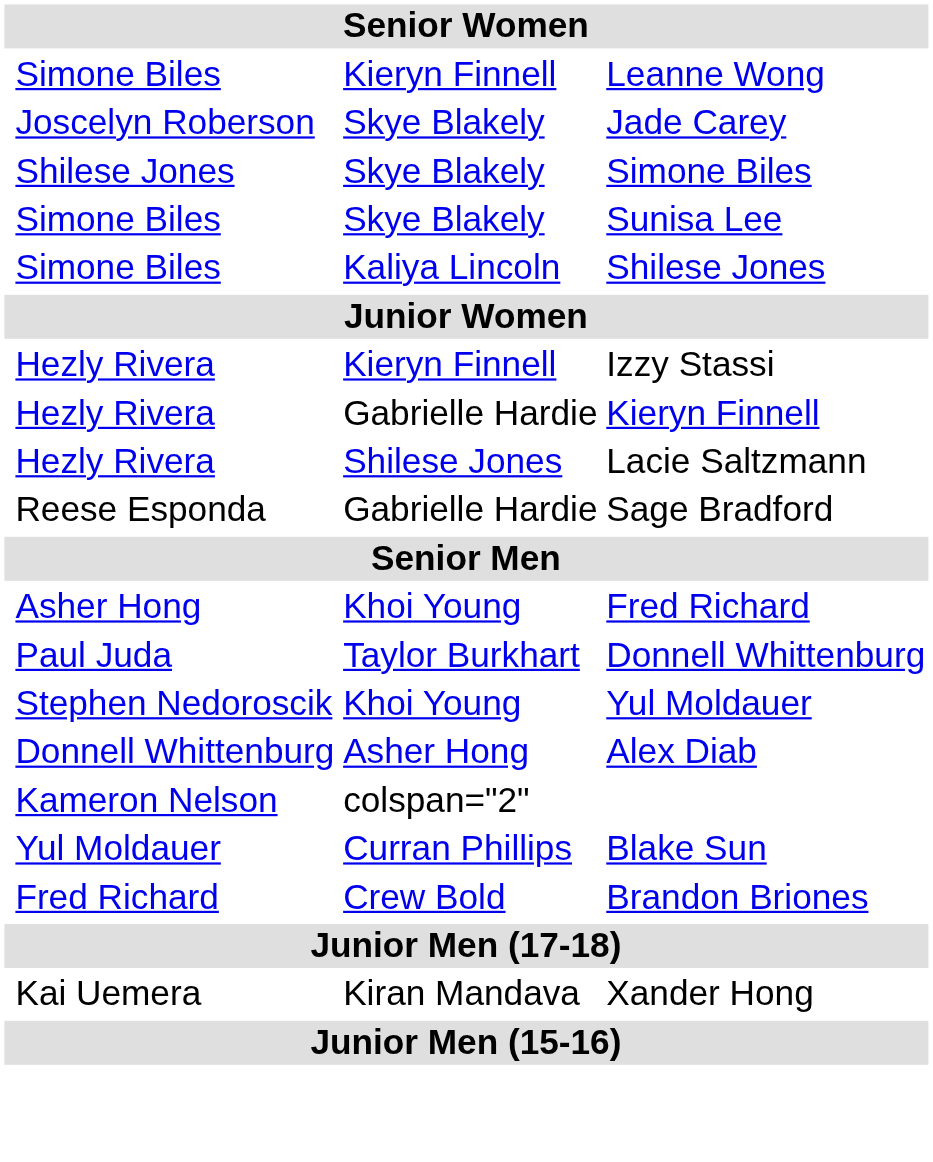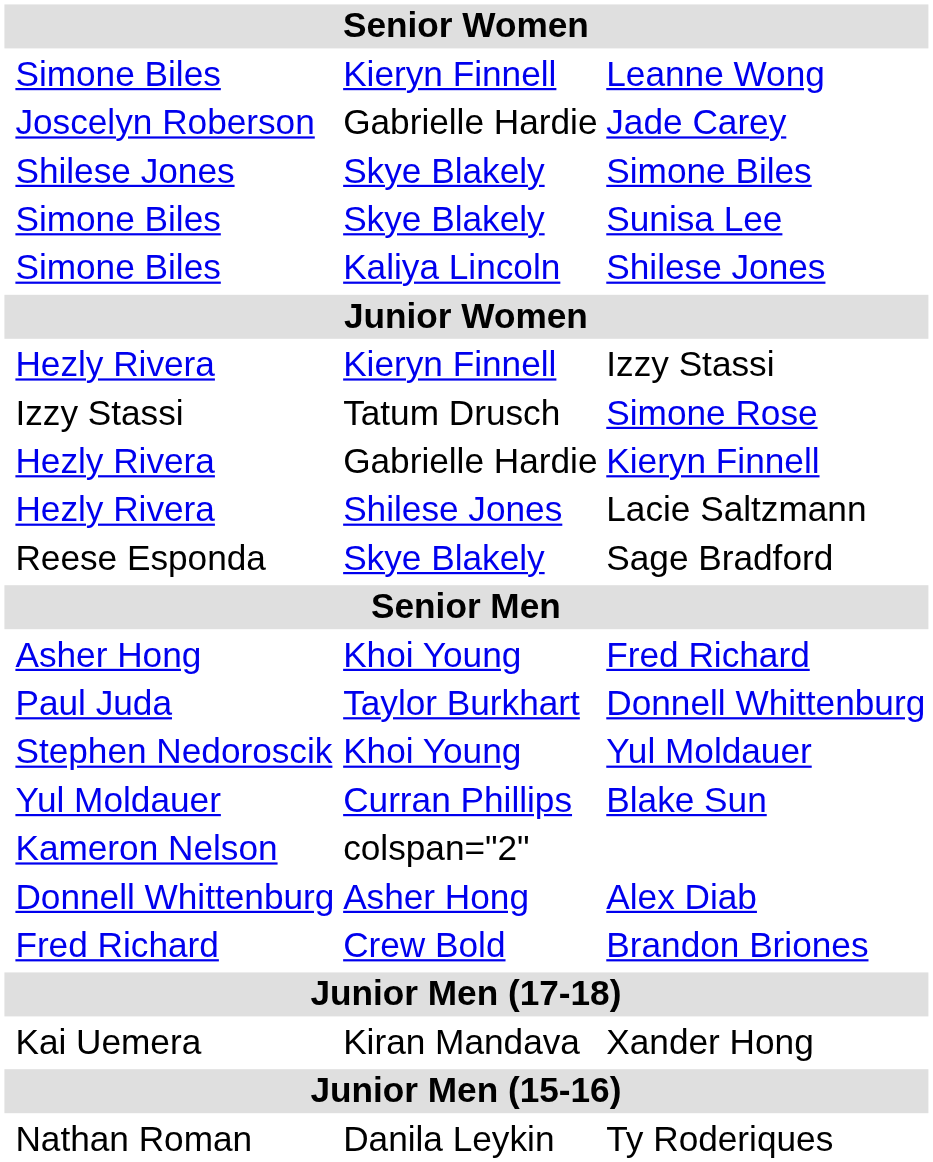Jade Carey | column 2: Skye Blakely -> Gabrielle Hardie
+ row: Izzy Stassi | Tatum Drusch | Simone Rose
Sage Bradford | column 2: Gabrielle Hardie -> Skye Blakely
rows swapped: Alex Diab <-> Blake Sun
+ row: Nathan Roman | Danila Leykin | Ty Roderiques
